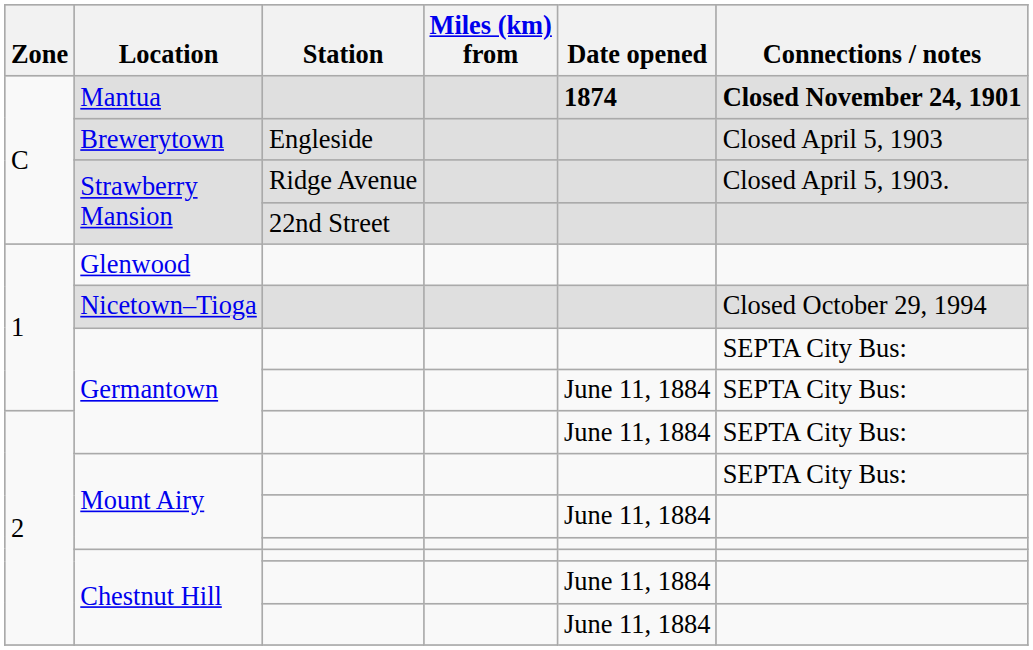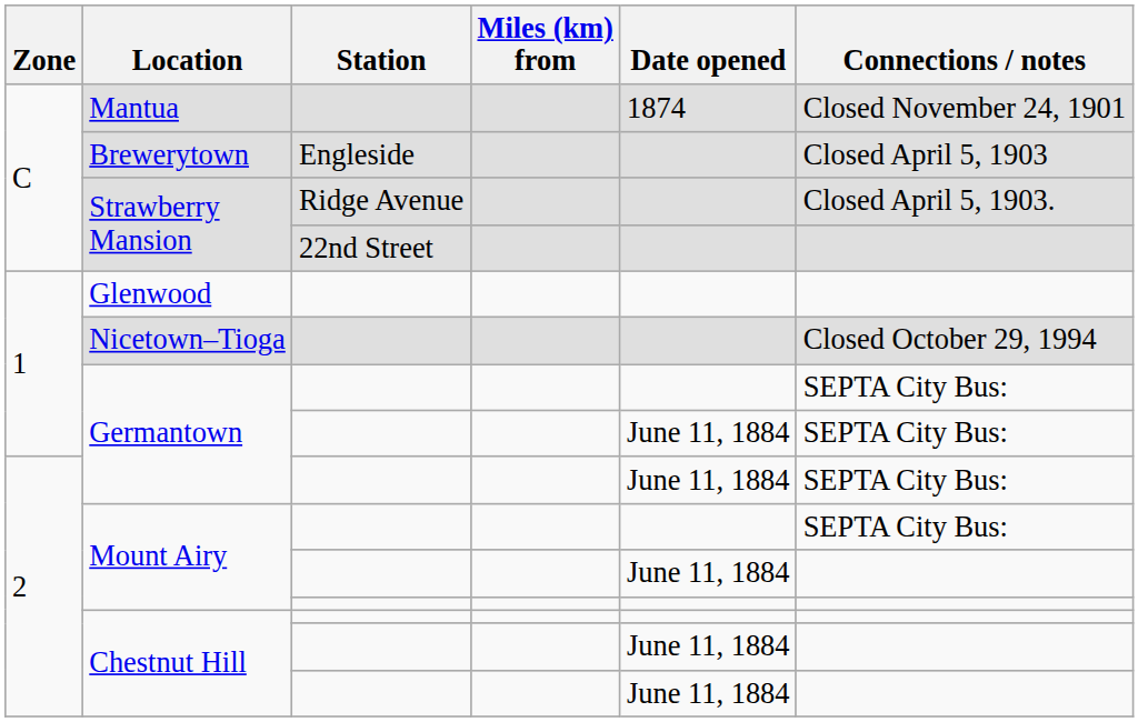Mantua | Date opened: bold -> normal
Mantua | Connections / notes: bold -> normal
